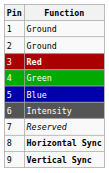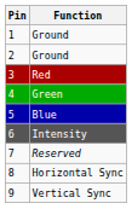3 | Function: bold -> normal
8 | Function: bold -> normal
9 | Function: bold -> normal
